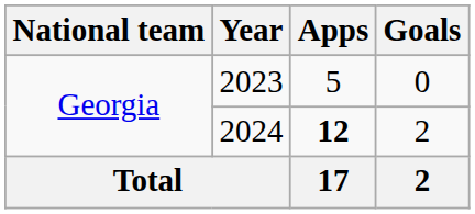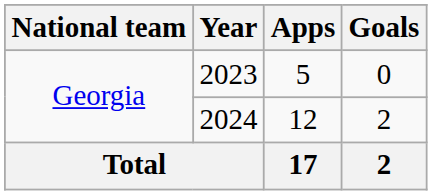2024 | Apps: bold -> normal
